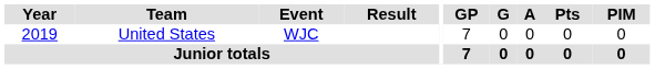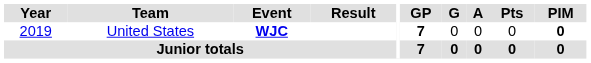United States | Event: normal -> bold
United States | GP: normal -> bold
United States | PIM: normal -> bold
